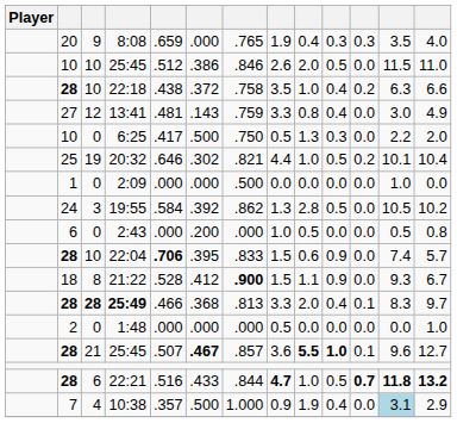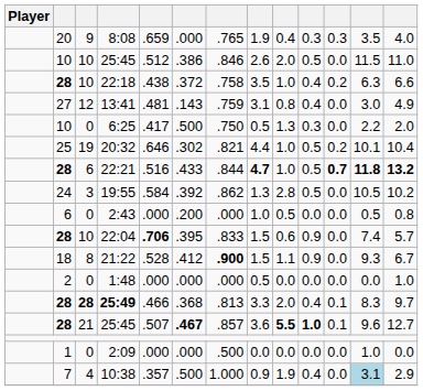13:41 | column 8: 3.3 -> 3.1
rows swapped: 22:21 <-> 2:09
rows swapped: 25:49 <-> 1:48
